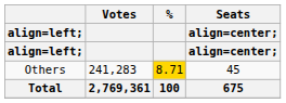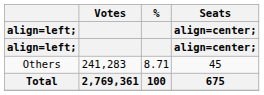Others | %: gold background -> no background
